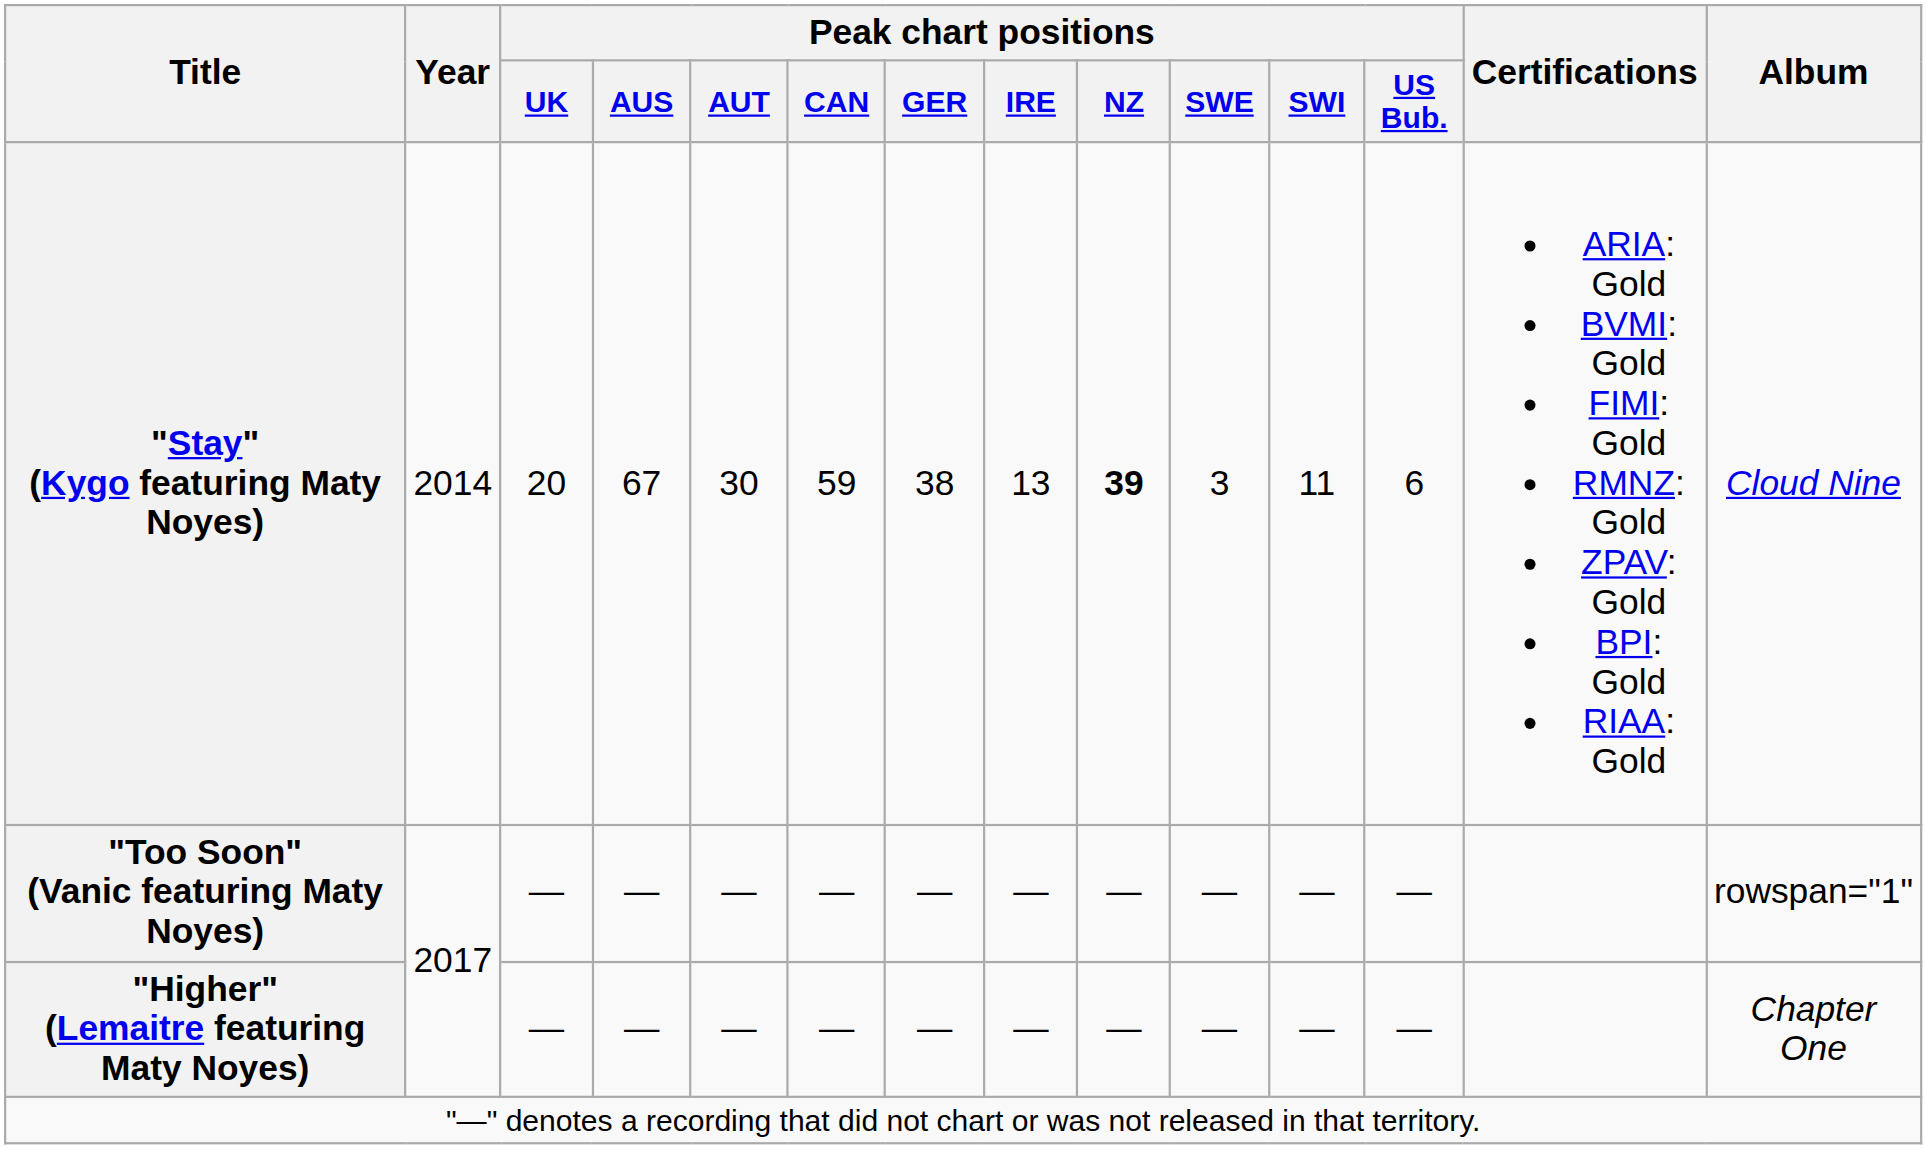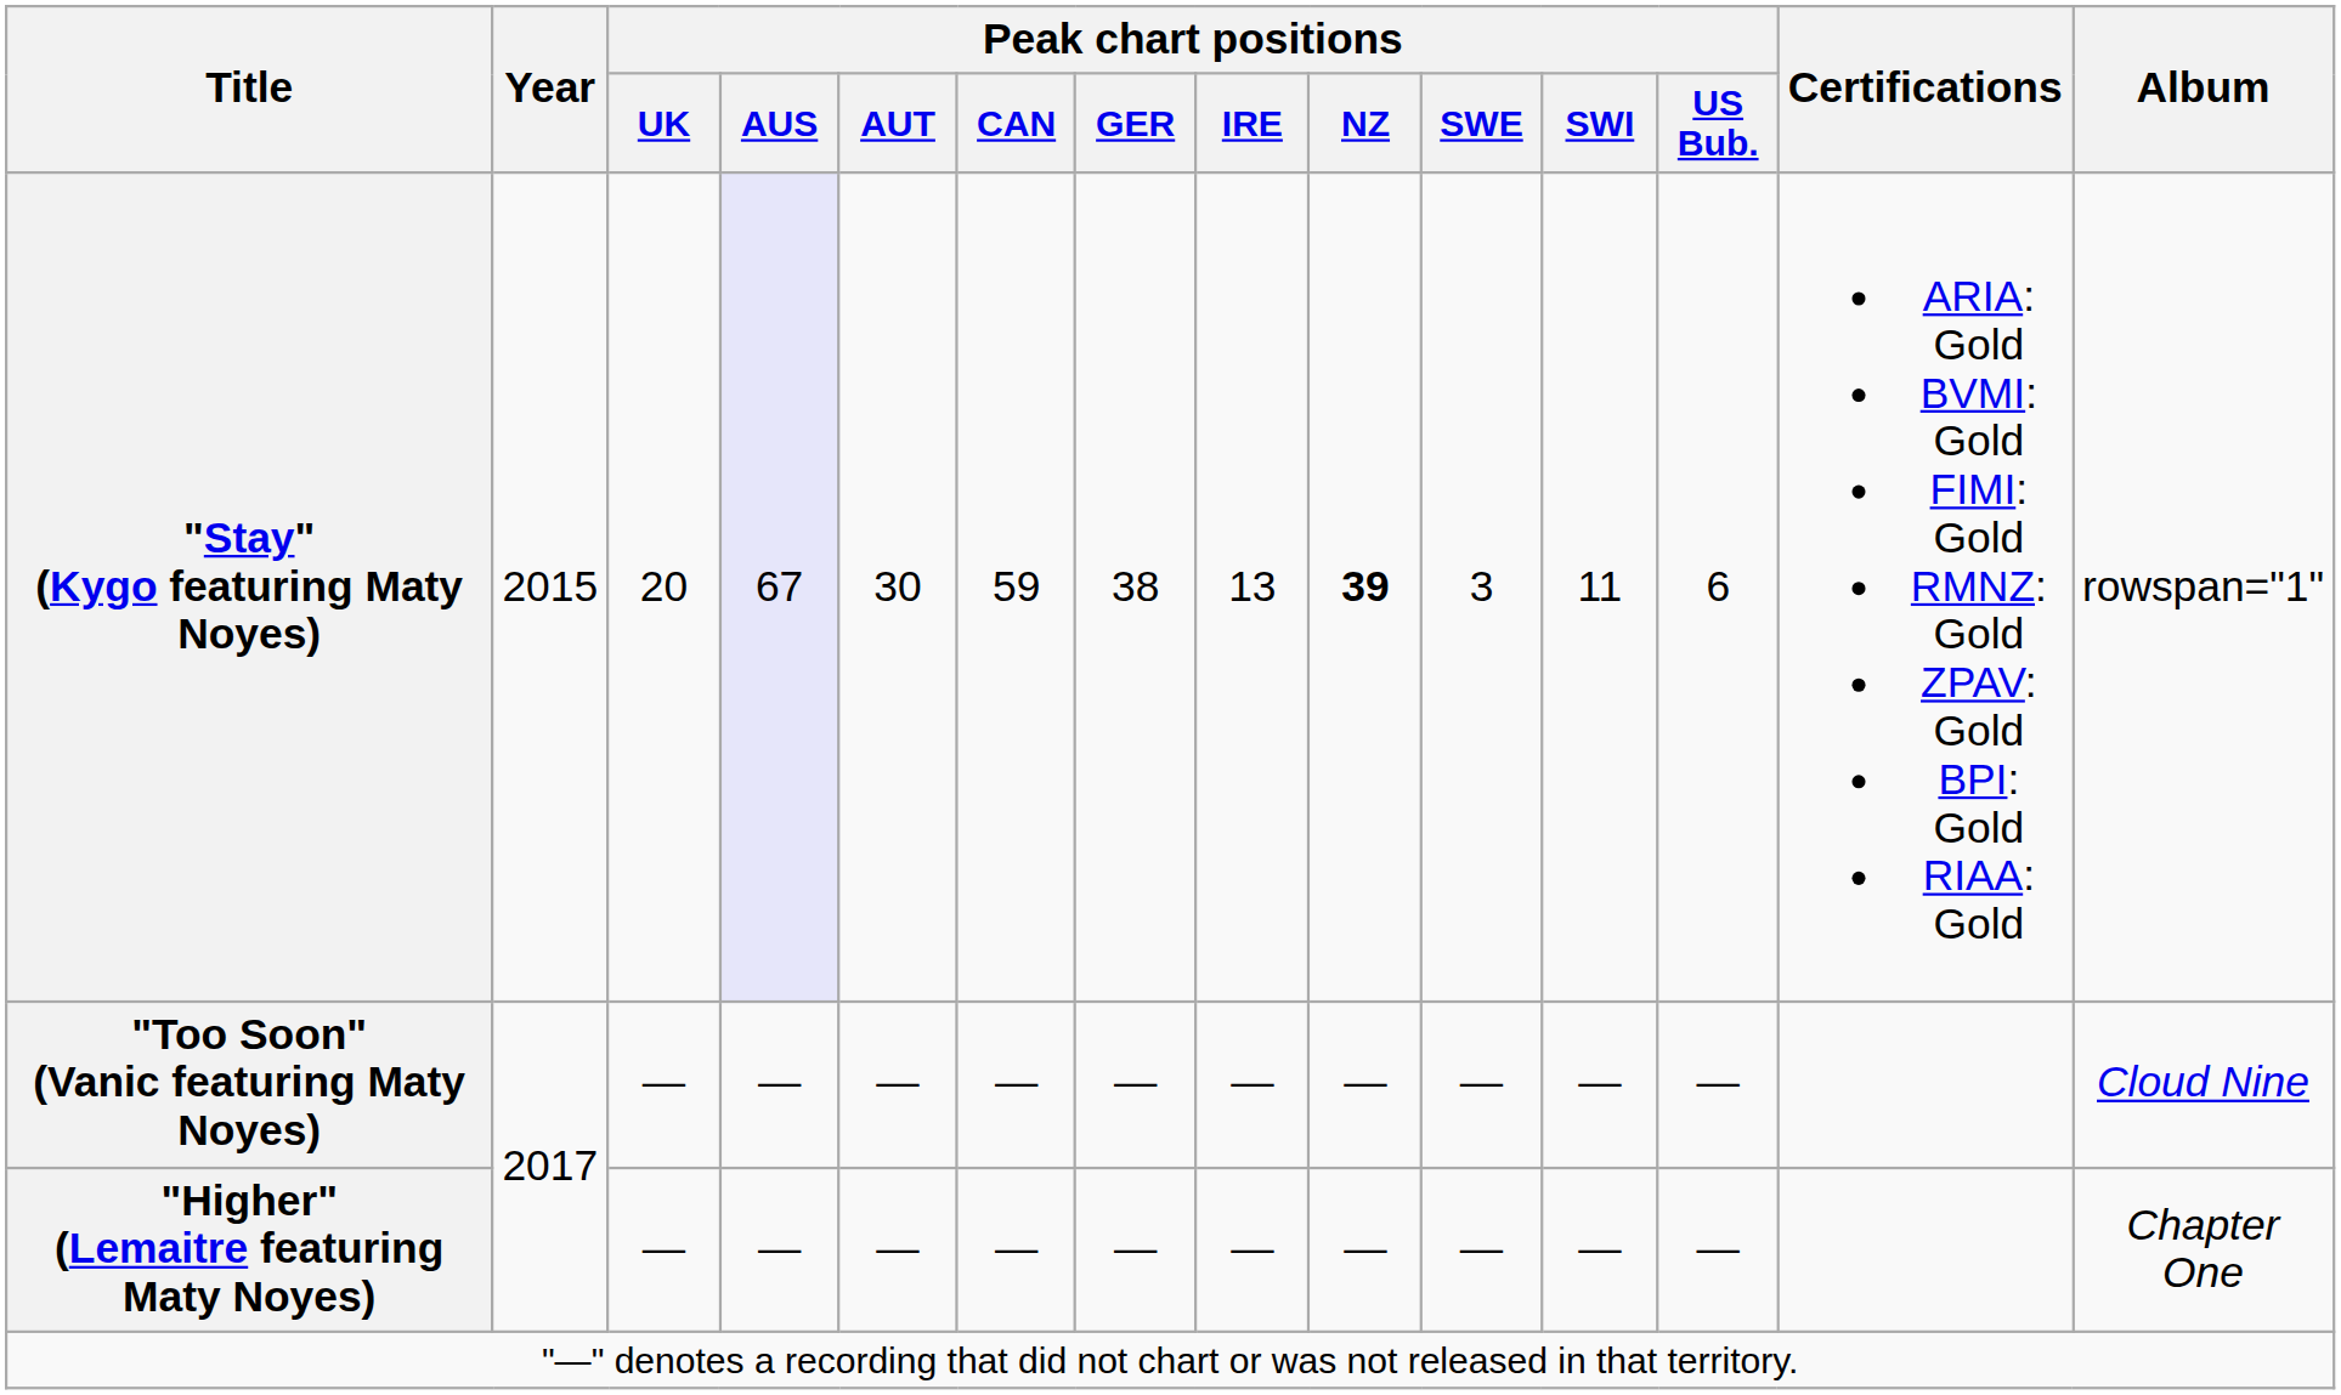"Stay" (Kygo featuring Maty Noyes) | Year: 2014 -> 2015
"Stay" (Kygo featuring Maty Noyes) | Peak chart positions / AUS: no background -> lavender background
"Stay" (Kygo featuring Maty Noyes) | Album: Cloud Nine -> rowspan="1"
"Too Soon" (Vanic featuring Maty Noyes) | Album: rowspan="1" -> Cloud Nine
